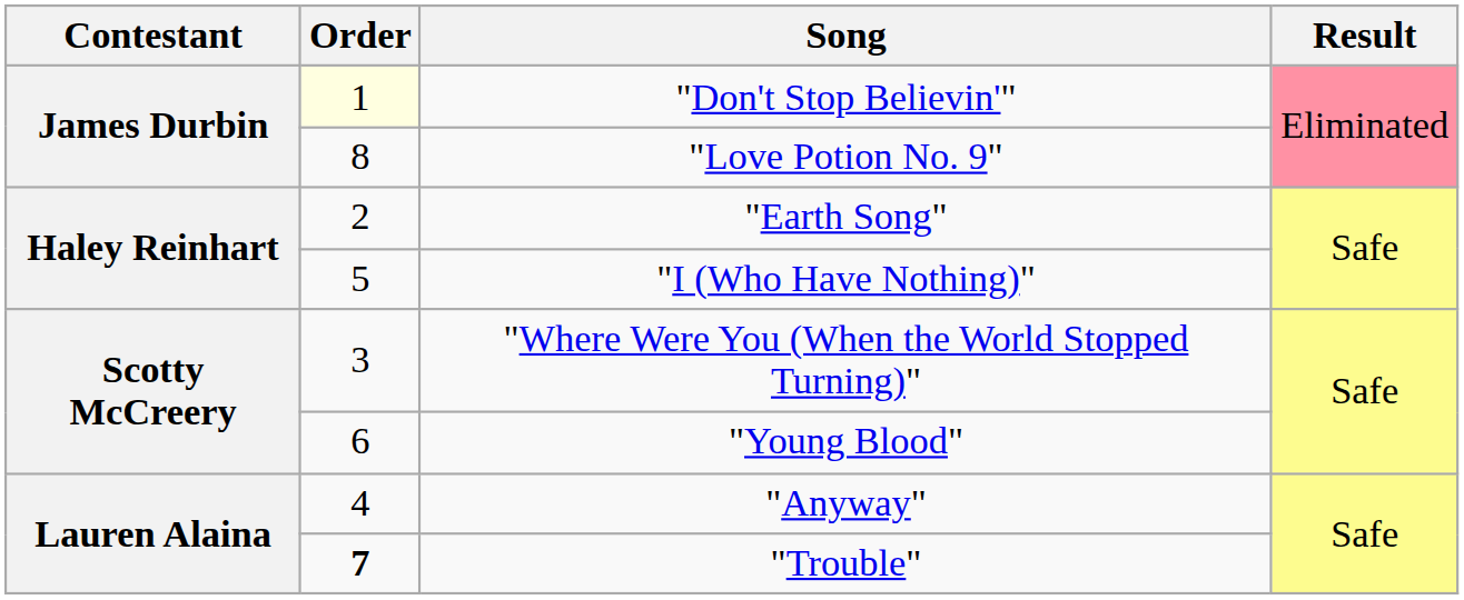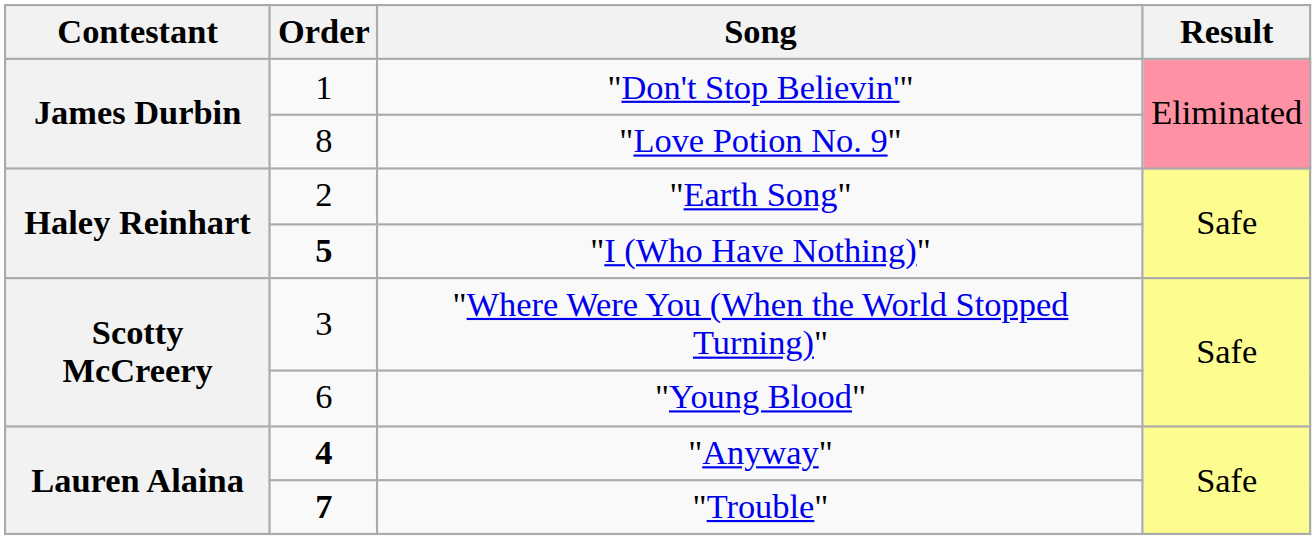"Don't Stop Believin'" | Order: lightyellow background -> no background
"I (Who Have Nothing)" | Order: normal -> bold
"Anyway" | Order: normal -> bold
